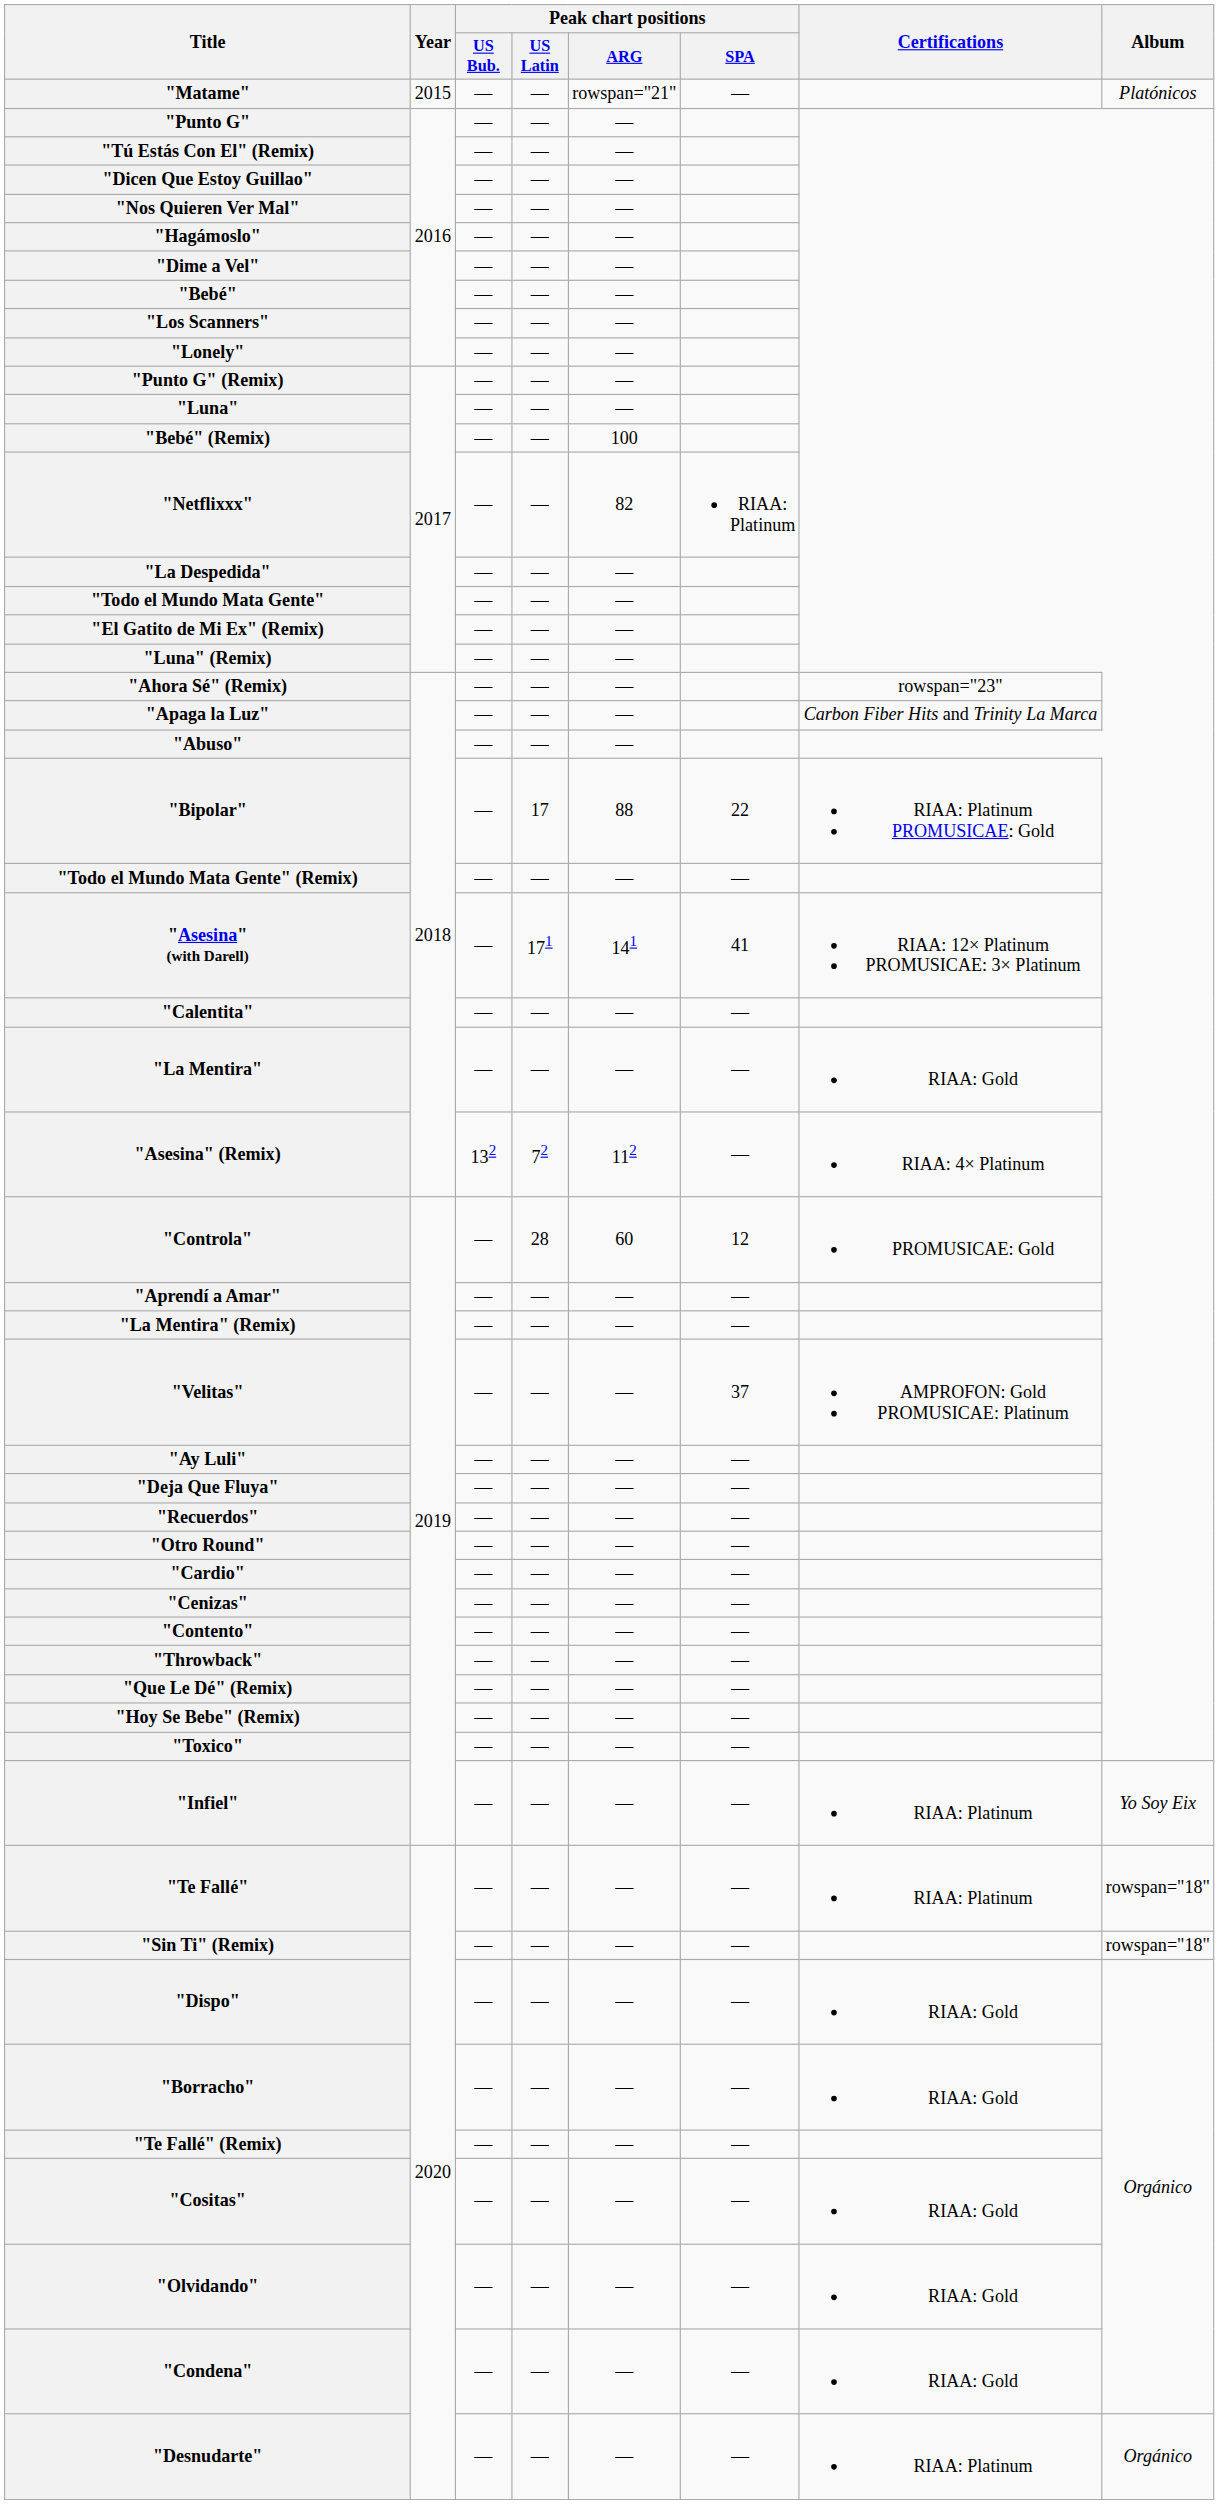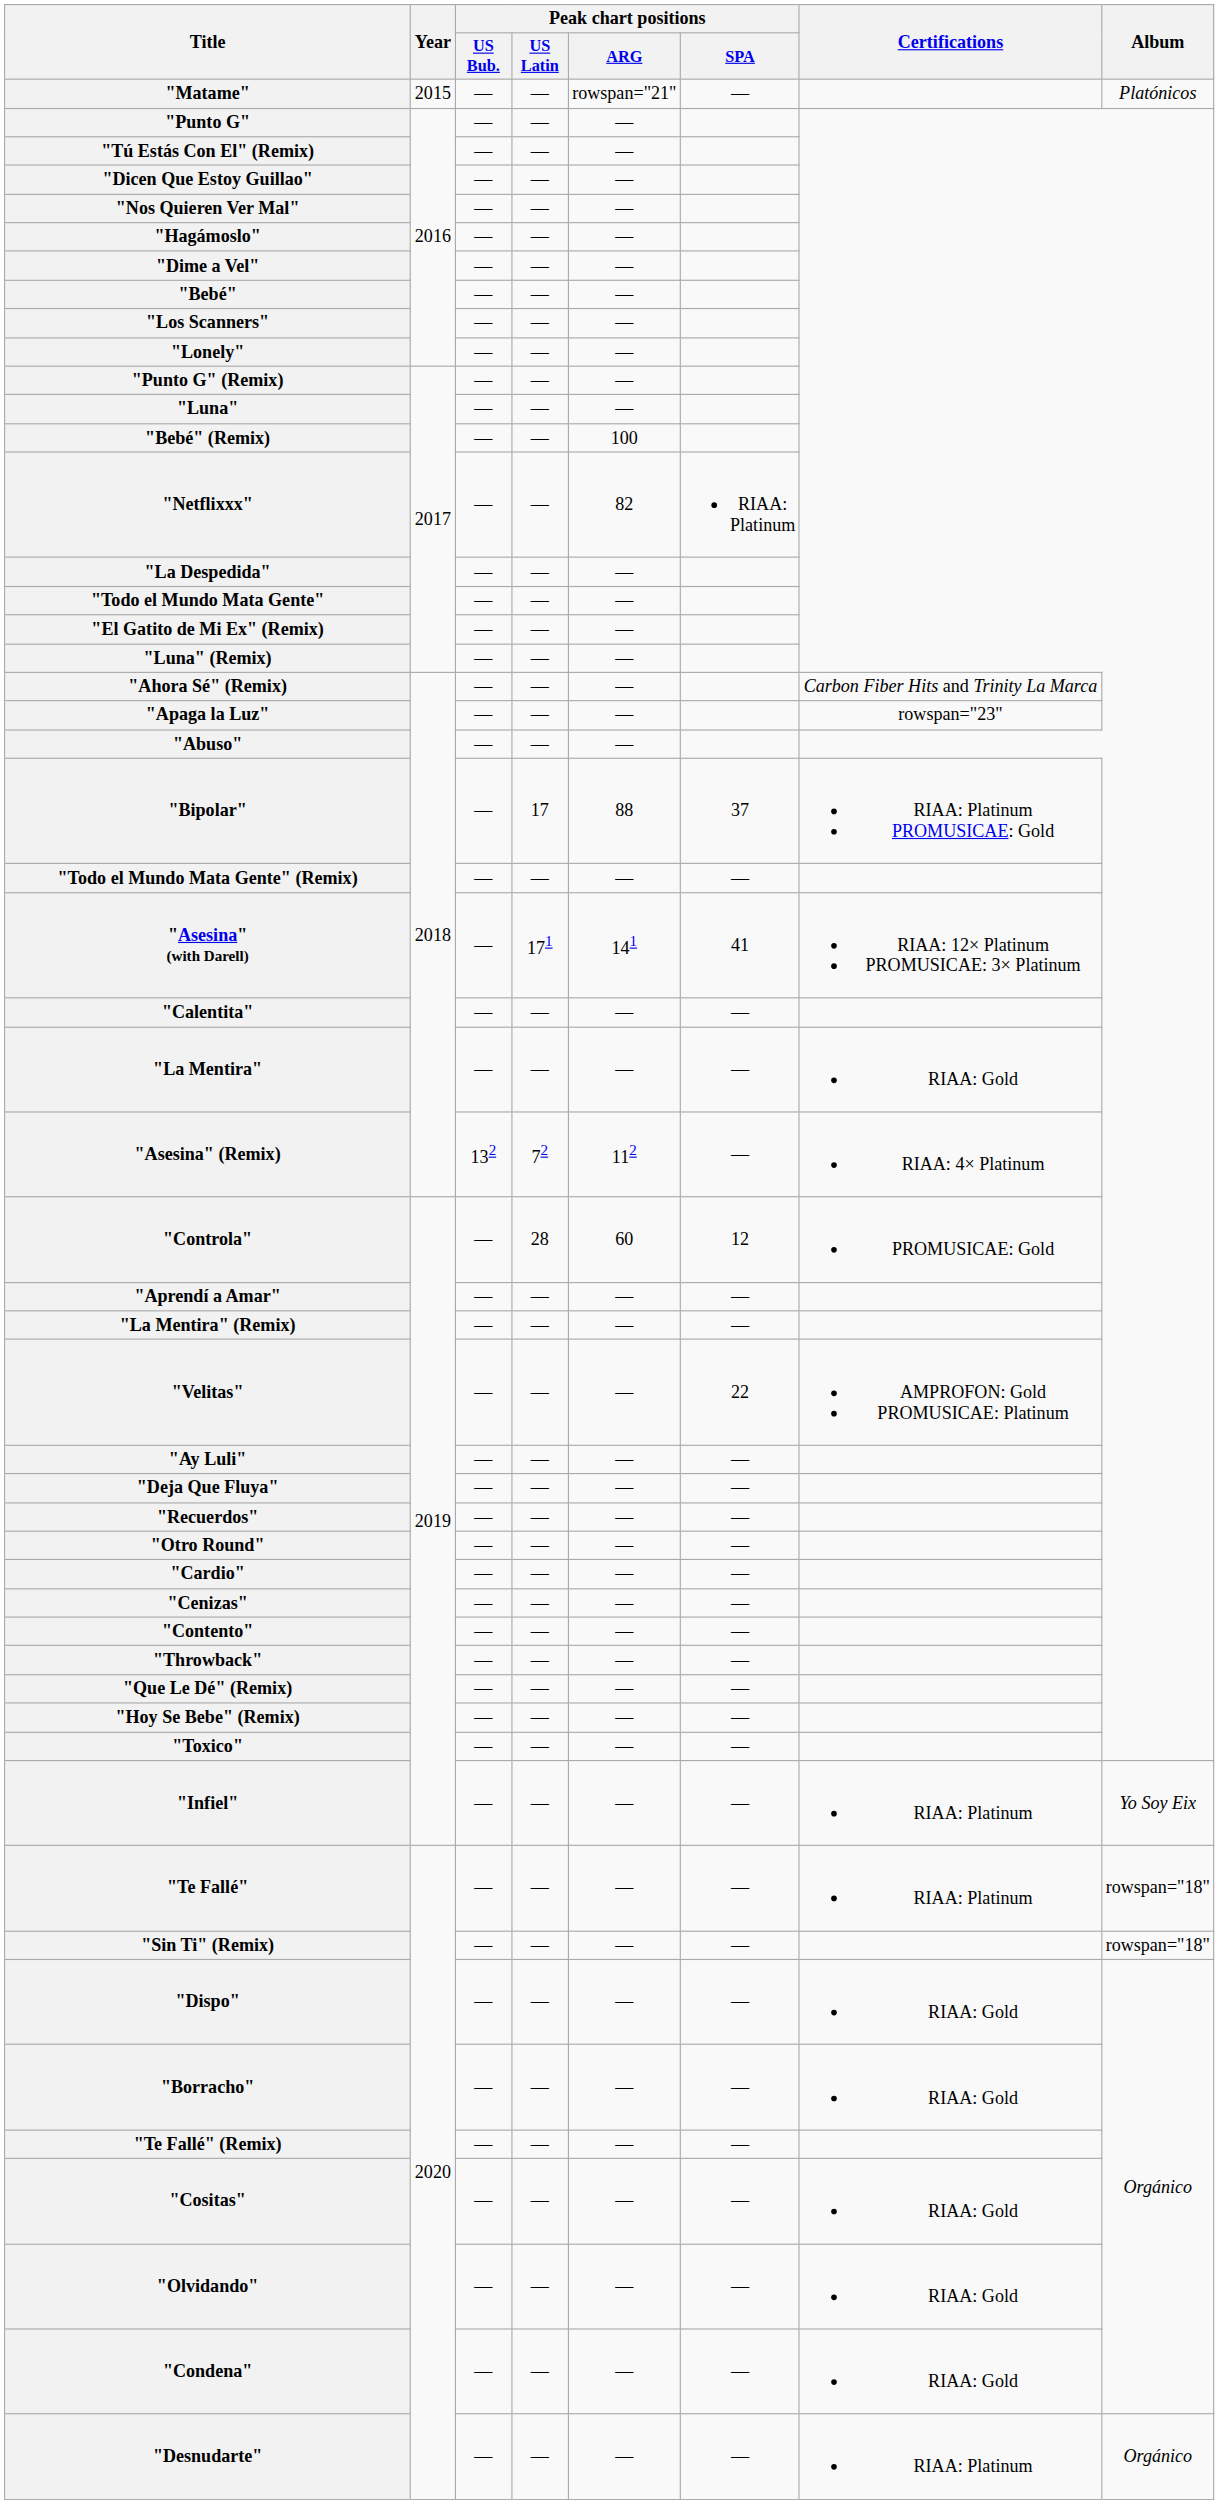"Ahora Sé" (Remix) | Certifications: rowspan="23" -> Carbon Fiber Hits and Trinity La Marca
"Apaga la Luz" | Certifications: Carbon Fiber Hits and Trinity La Marca -> rowspan="23"
"Bipolar" | Peak chart positions / SPA: 22 -> 37
"Velitas" | Peak chart positions / SPA: 37 -> 22
